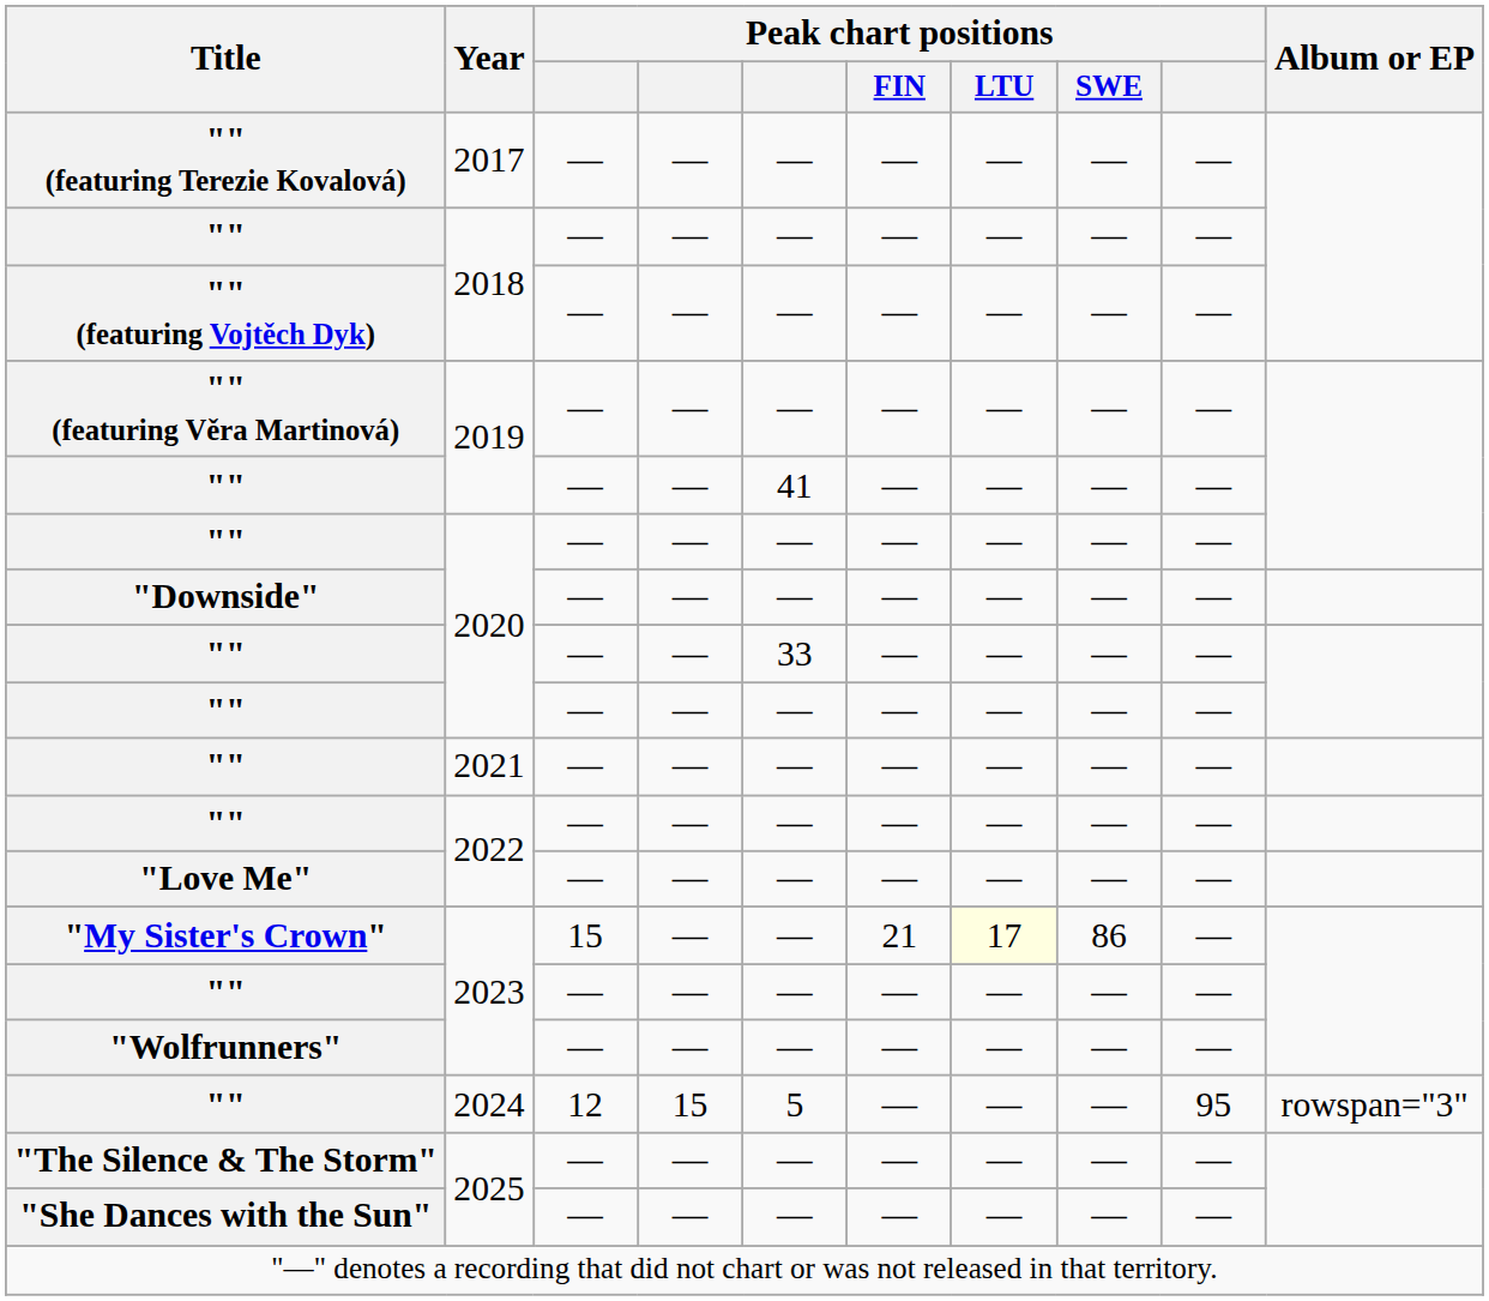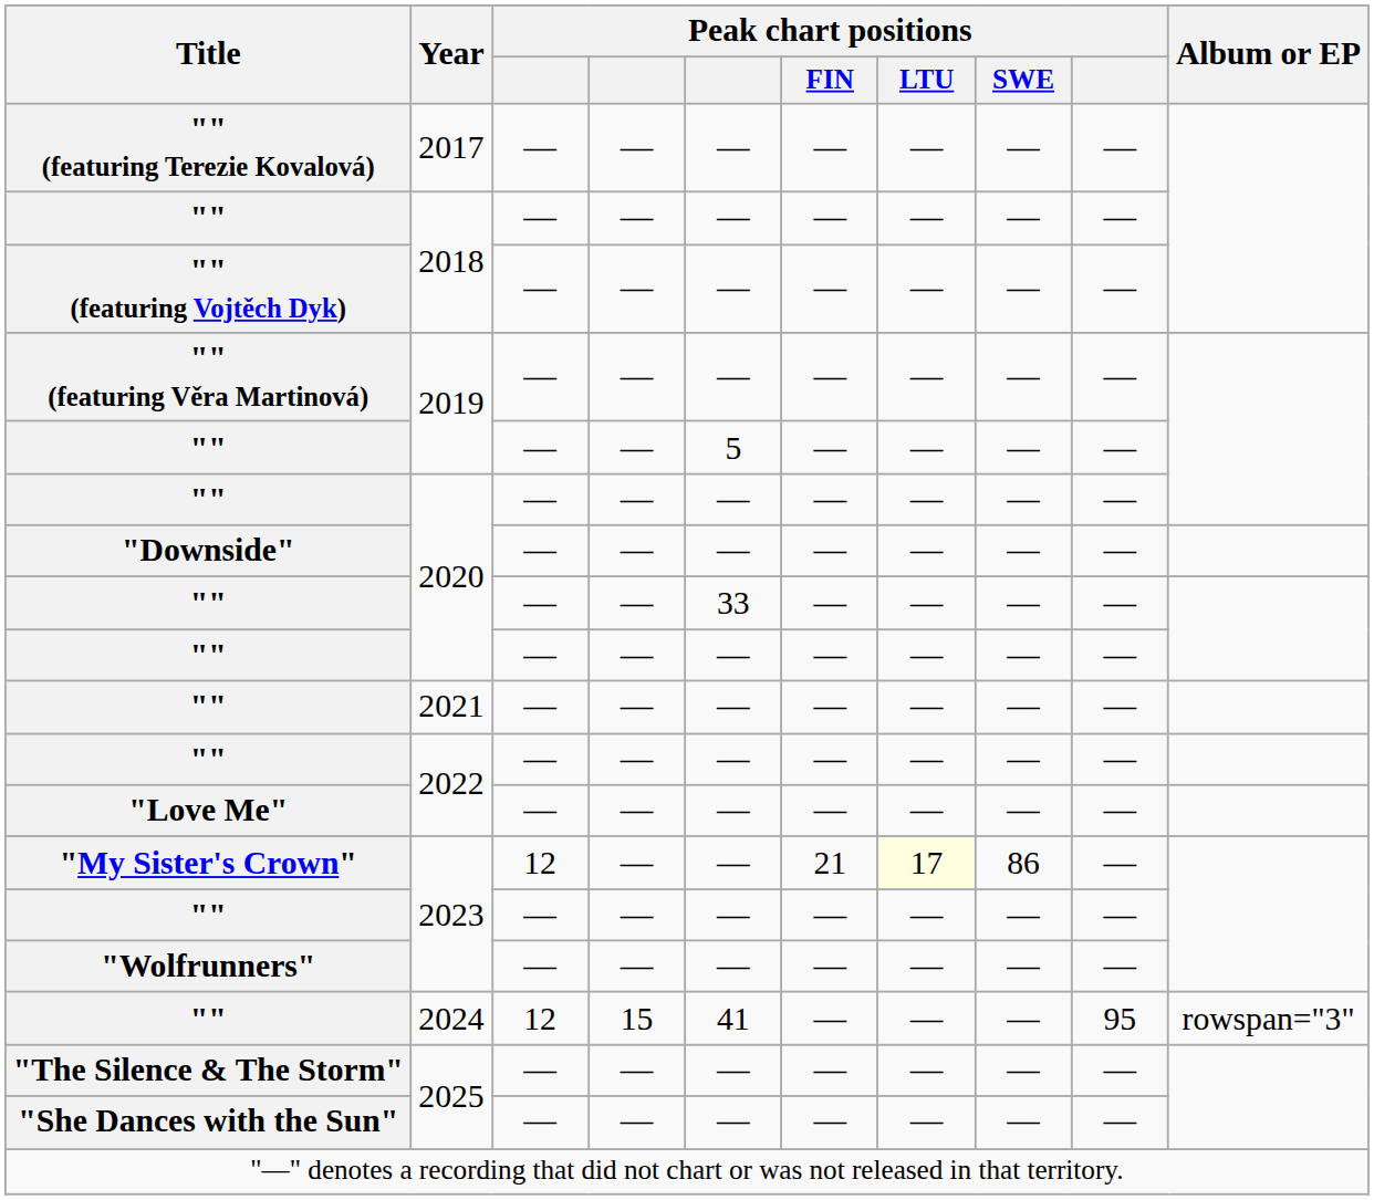"" / 2019 | column 5: 41 -> 5
"My Sister's Crown" | column 3: 15 -> 12
"" / 2024 | column 5: 5 -> 41
